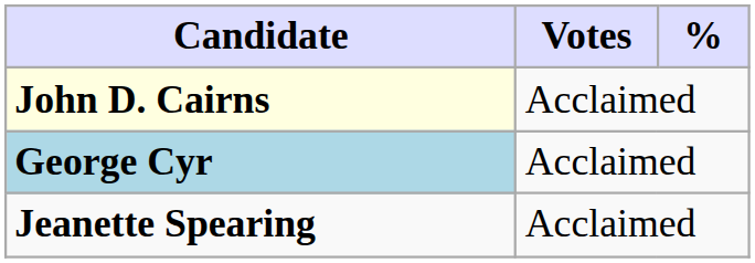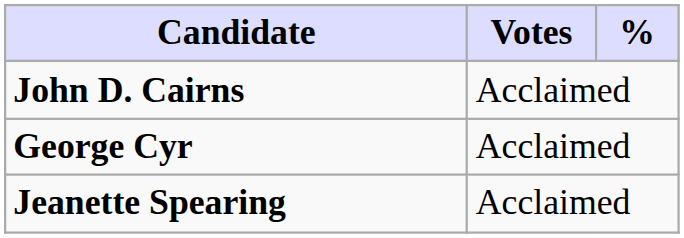John D. Cairns | Candidate: lightyellow background -> no background
George Cyr | Candidate: lightblue background -> no background
